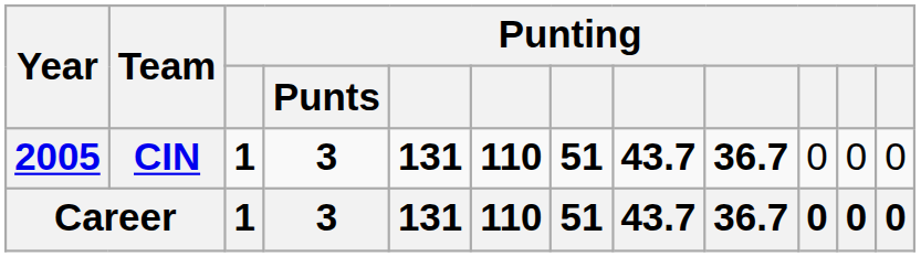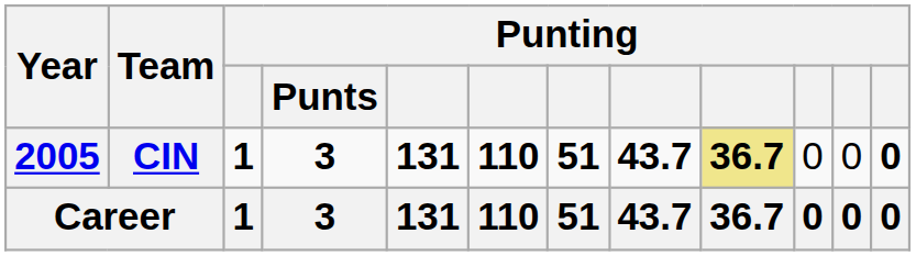CIN | column 9: no background -> khaki background
CIN | column 12: normal -> bold
